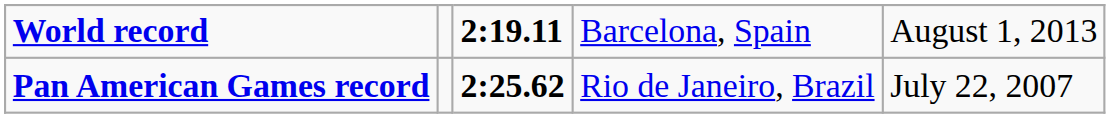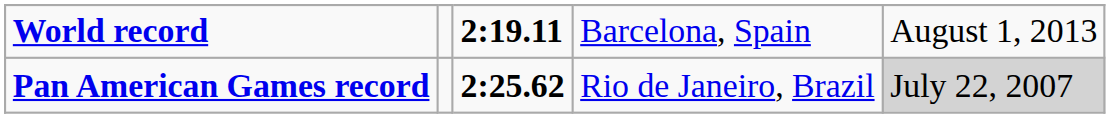Pan American Games record | column 5: no background -> lightgrey background
